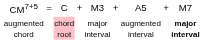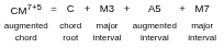augmented chord | column 3: pink background -> no background
augmented chord | column 9: bold -> normal
